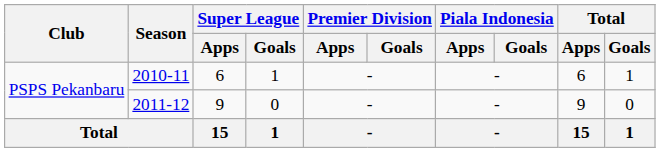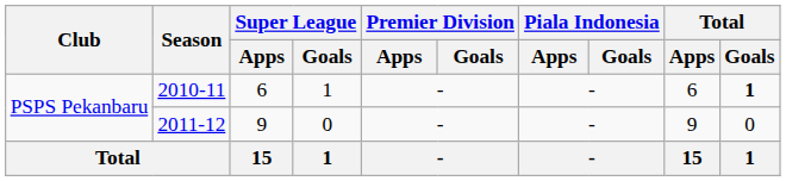2010-11 | Total / Goals: normal -> bold
